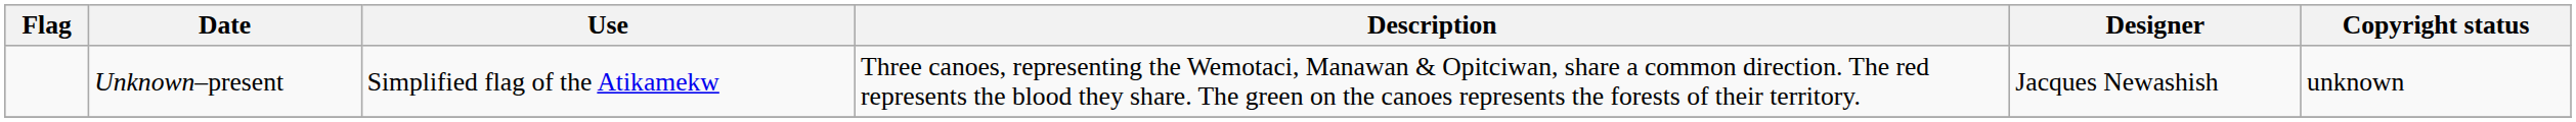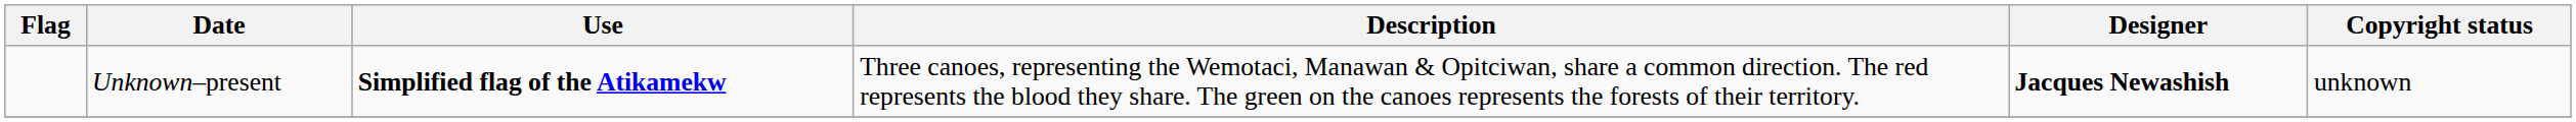Unknown–present | Use: normal -> bold
Unknown–present | Designer: normal -> bold
